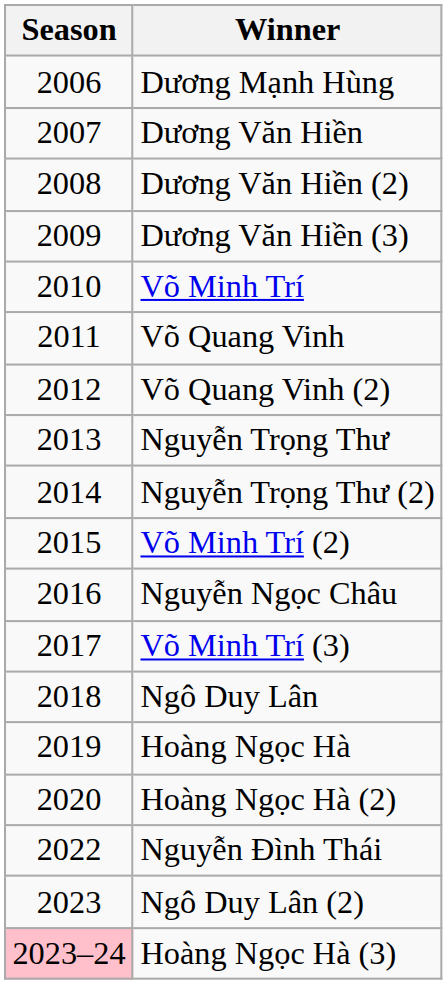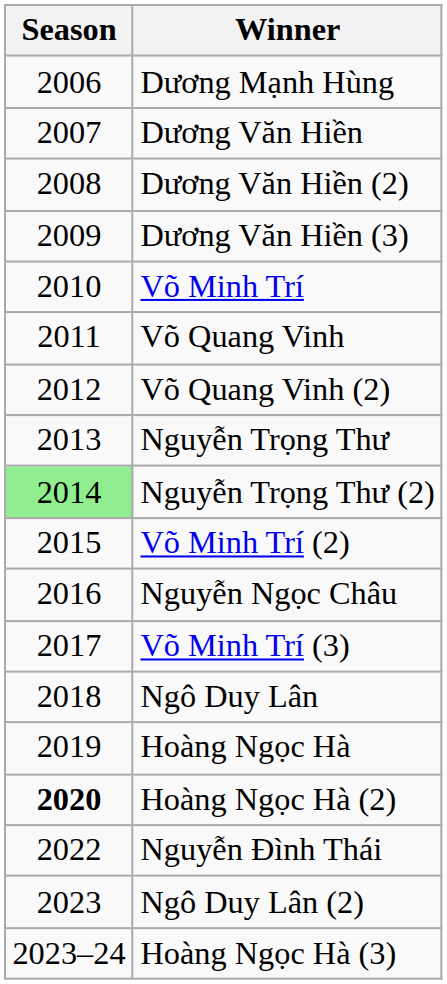Nguyễn Trọng Thư (2) | Season: no background -> lightgreen background
Hoàng Ngọc Hà (2) | Season: normal -> bold
Hoàng Ngọc Hà (3) | Season: pink background -> no background
